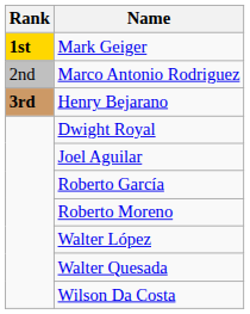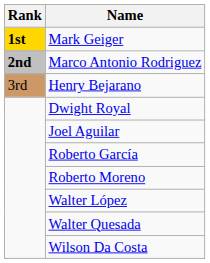Marco Antonio Rodriguez | Rank: normal -> bold
Henry Bejarano | Rank: bold -> normal
